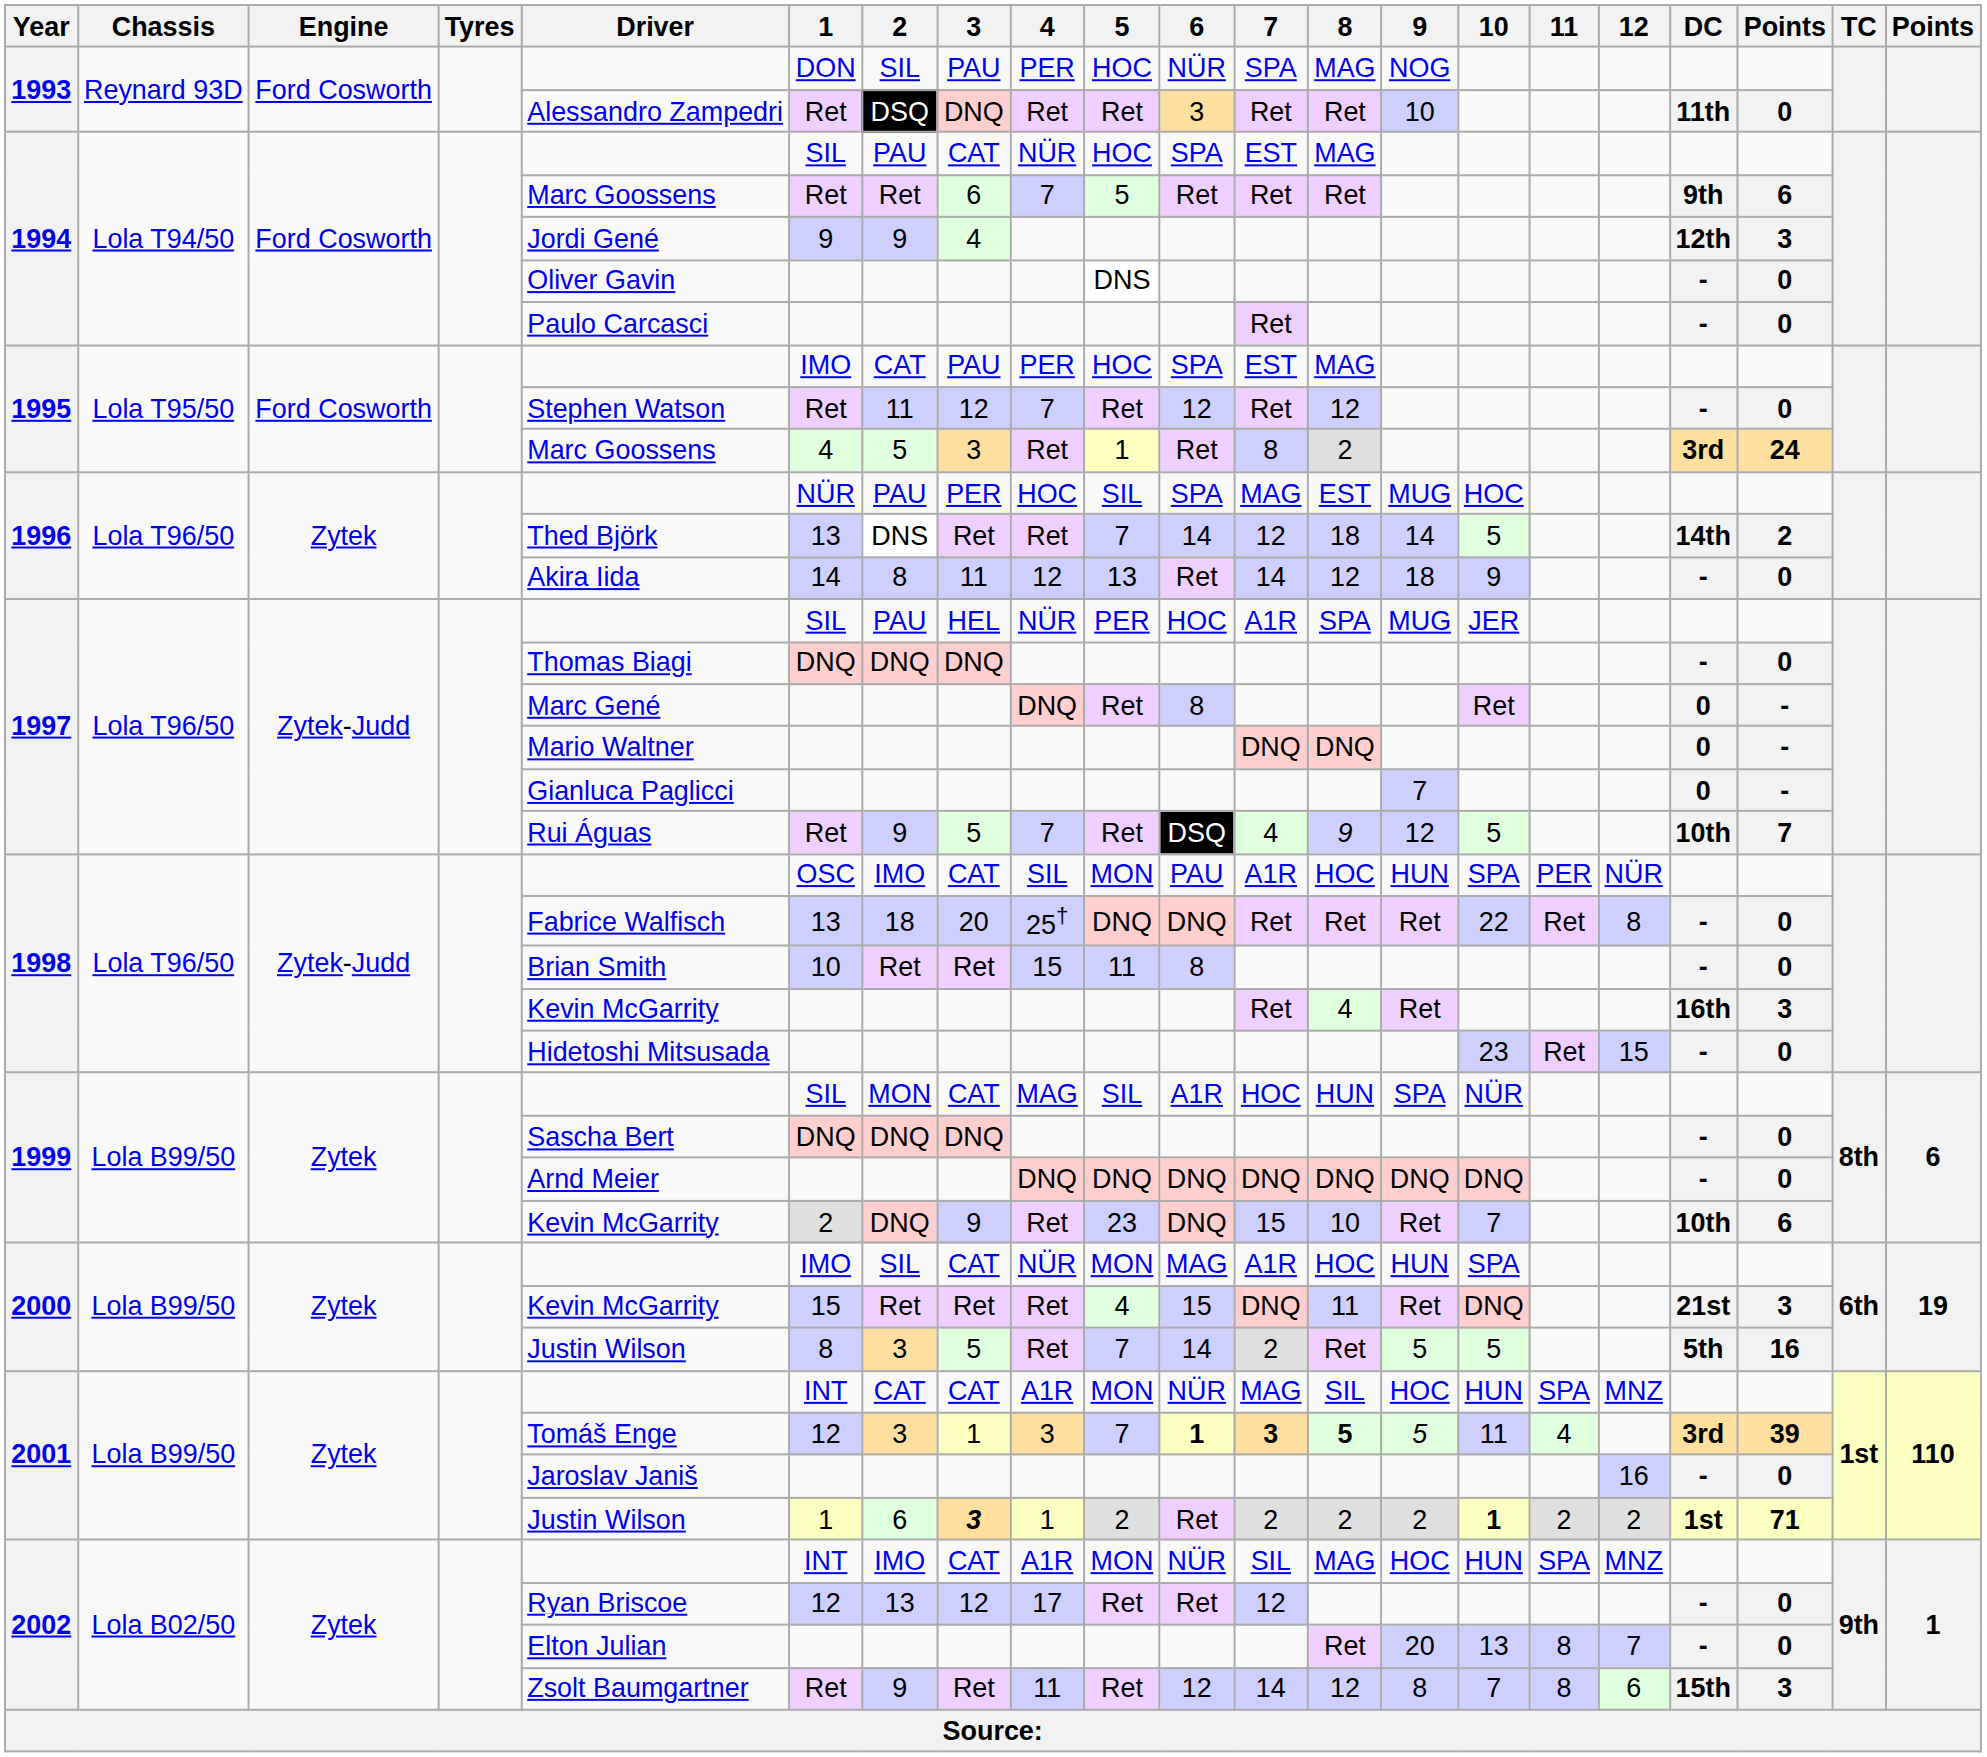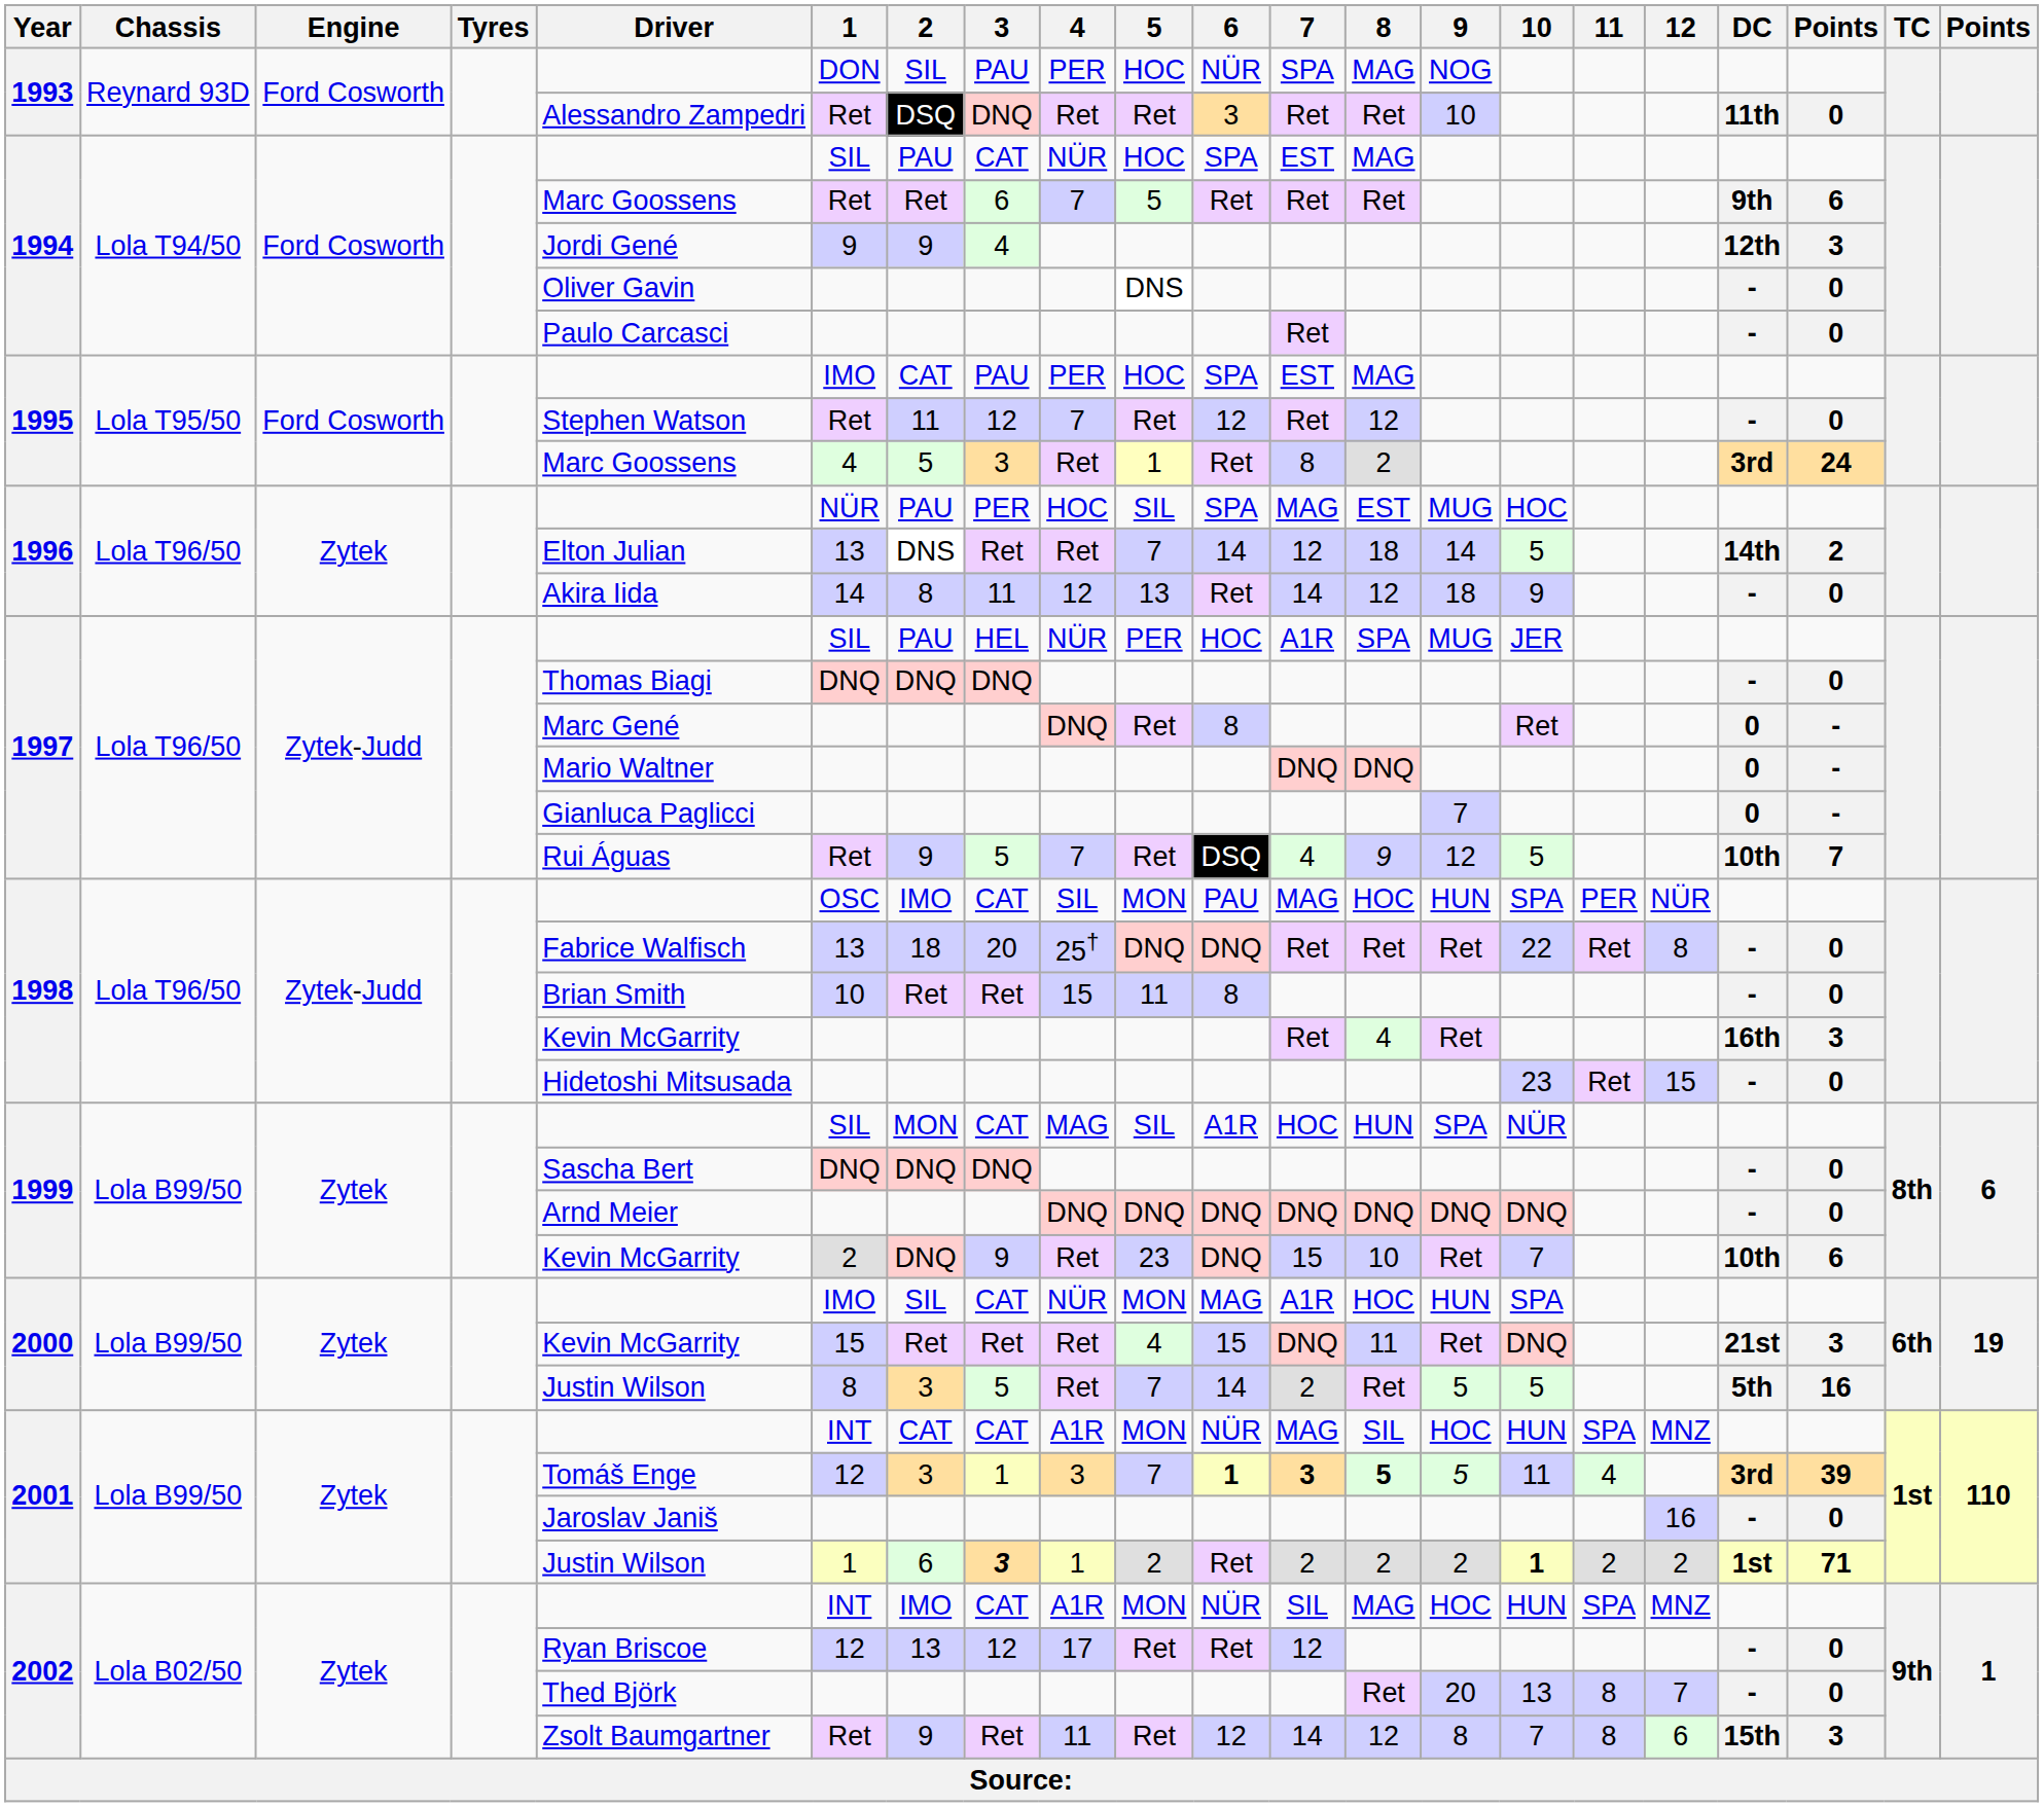row 13 | Driver: Thed Björk -> Elton Julian
row 21 | 7: A1R -> MAG
row 39 | Driver: Elton Julian -> Thed Björk
